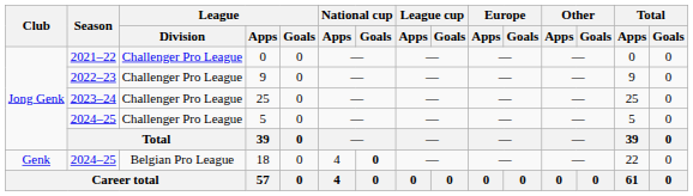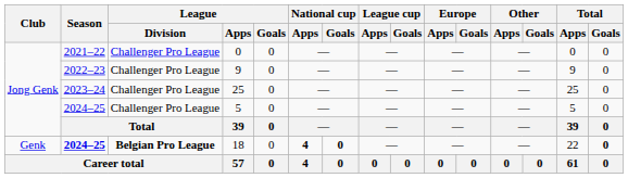18 | Season: normal -> bold
18 | League / Division: normal -> bold
18 | National cup / Apps: normal -> bold
18 | Total / Goals: normal -> bold
